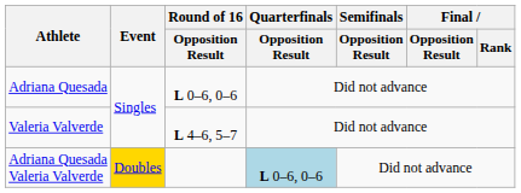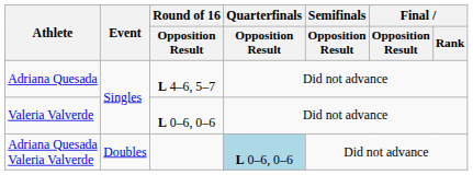Adriana Quesada | Round of 16 / Opposition Result: L 0–6, 0–6 -> L 4–6, 5–7
Valeria Valverde | Round of 16 / Opposition Result: L 4–6, 5–7 -> L 0–6, 0–6
Adriana Quesada Valeria Valverde | Event: gold background -> no background
